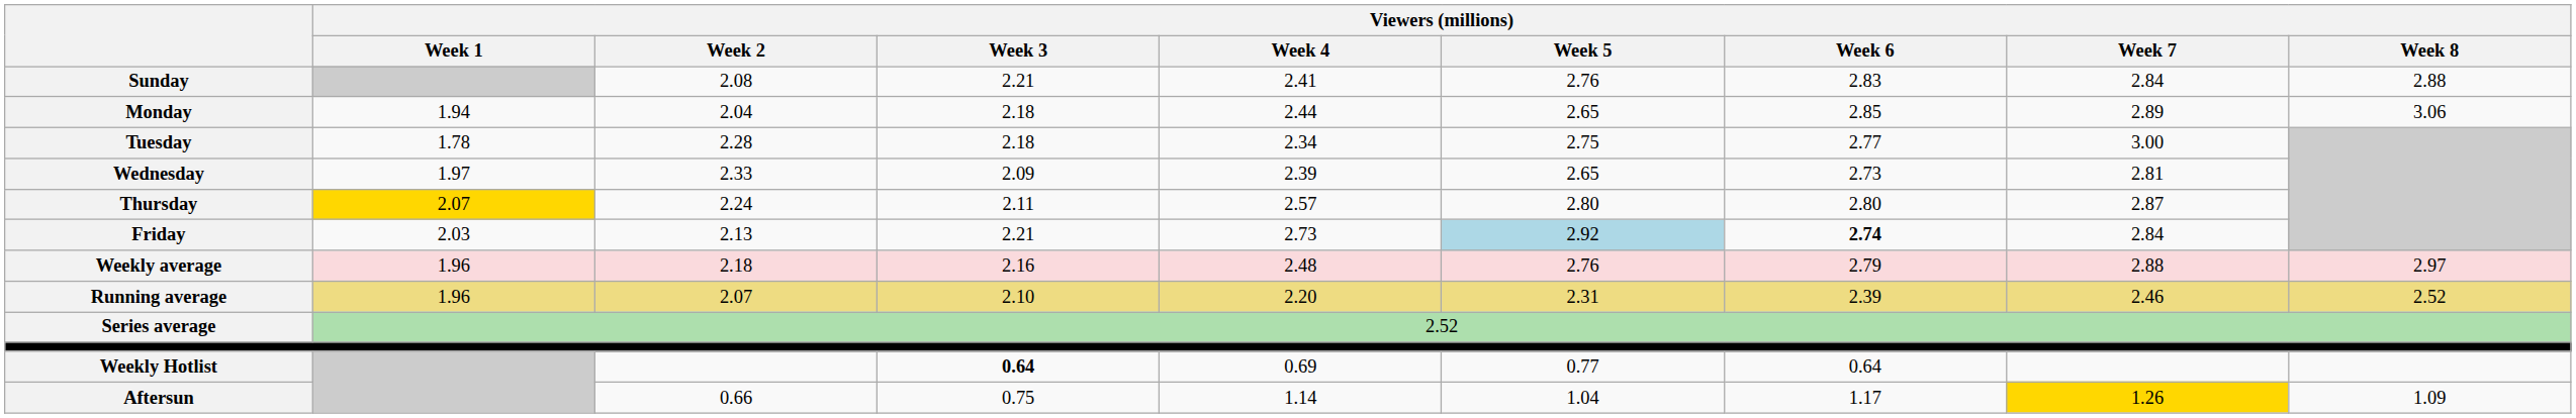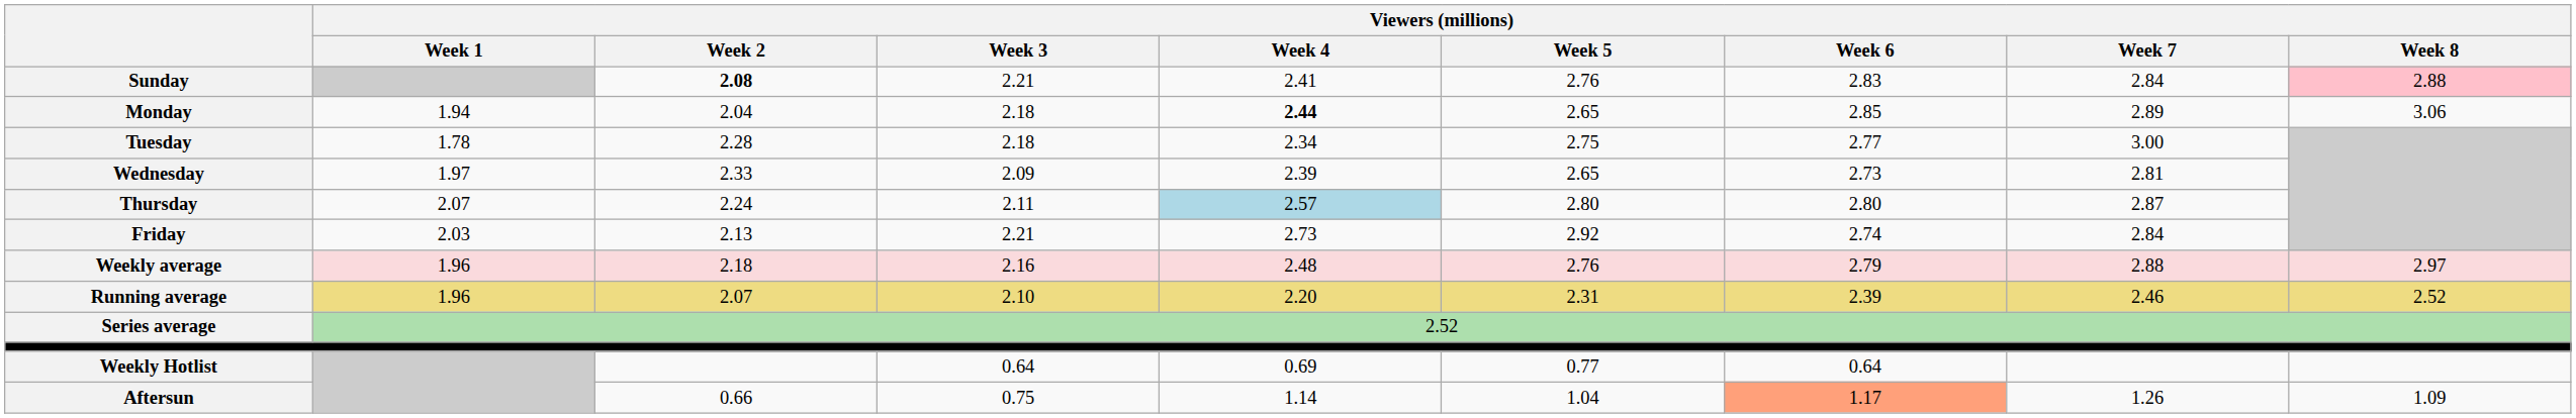Sunday | Viewers (millions) / Week 2: normal -> bold
Sunday | Viewers (millions) / Week 8: no background -> pink background
Monday | Viewers (millions) / Week 4: normal -> bold
Thursday | Viewers (millions) / Week 1: gold background -> no background
Thursday | Viewers (millions) / Week 4: no background -> lightblue background
Friday | Viewers (millions) / Week 5: lightblue background -> no background
Friday | Viewers (millions) / Week 6: bold -> normal
Weekly Hotlist | Viewers (millions) / Week 3: bold -> normal
Aftersun | Viewers (millions) / Week 6: no background -> lightsalmon background
Aftersun | Viewers (millions) / Week 7: gold background -> no background
